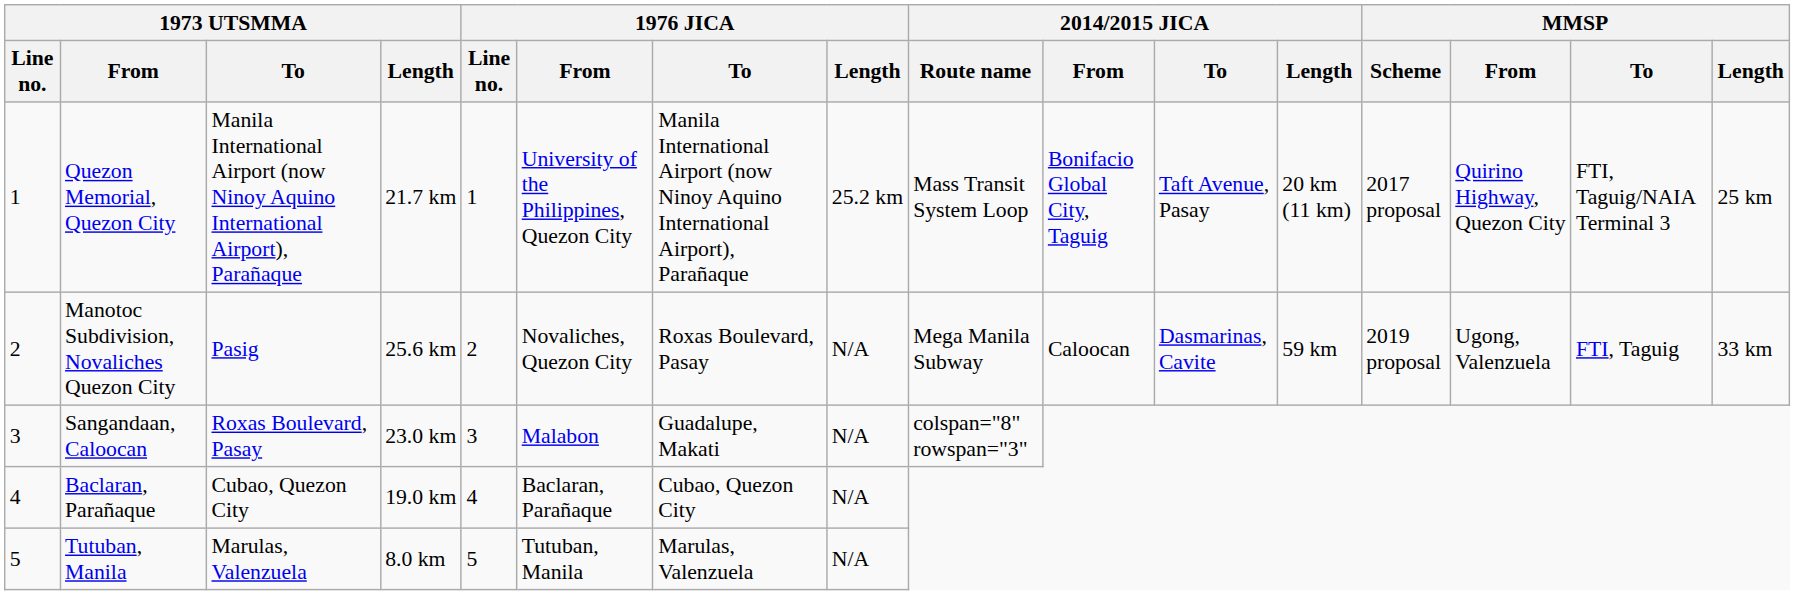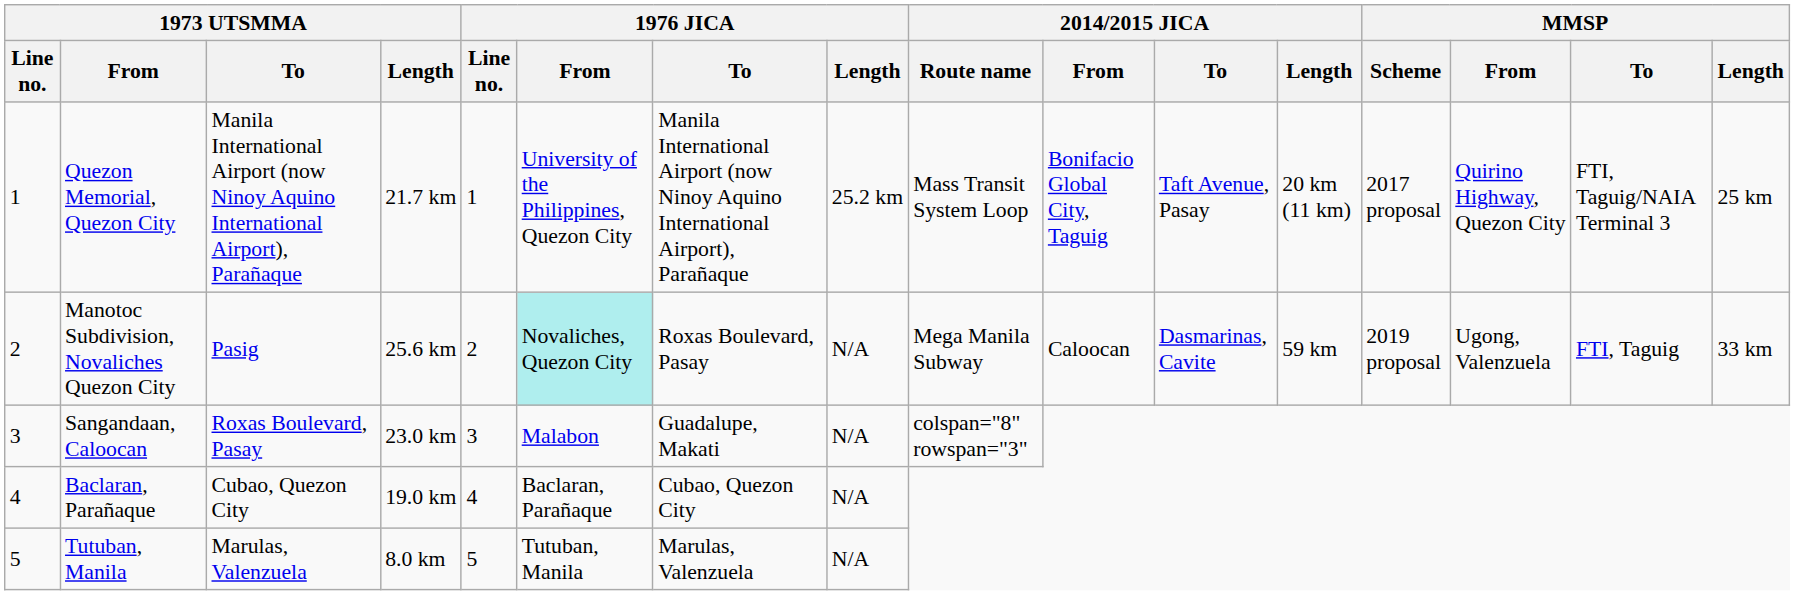Manotoc Subdivision, Novaliches Quezon City | 1976 JICA / From: no background -> paleturquoise background
